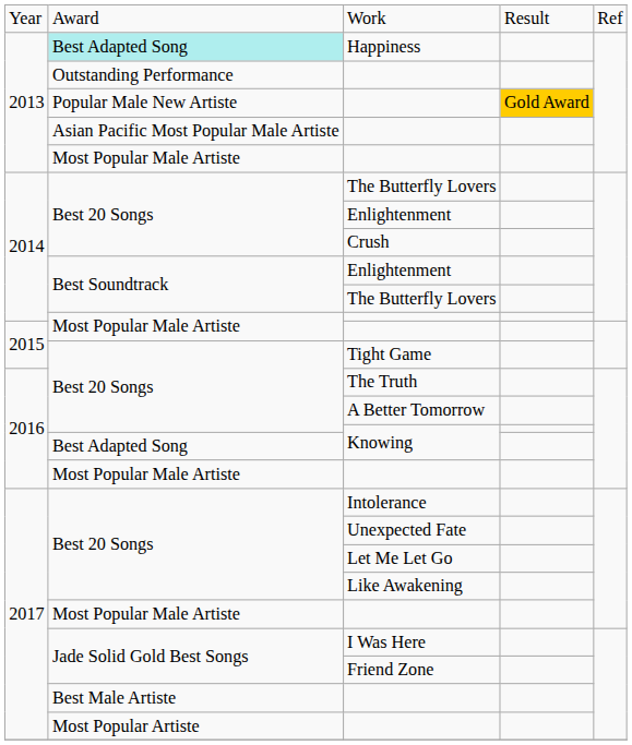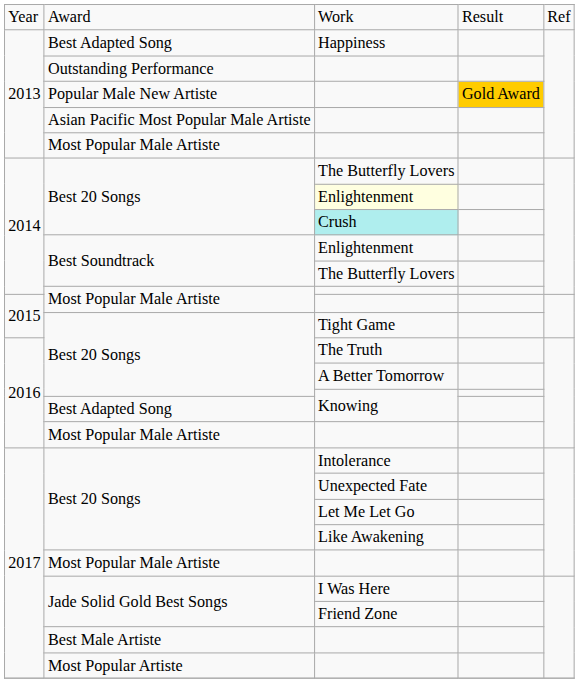Happiness | column 2: paleturquoise background -> no background
Best 20 Songs / Enlightenment | column 3: no background -> lightyellow background
Crush | column 3: no background -> paleturquoise background
